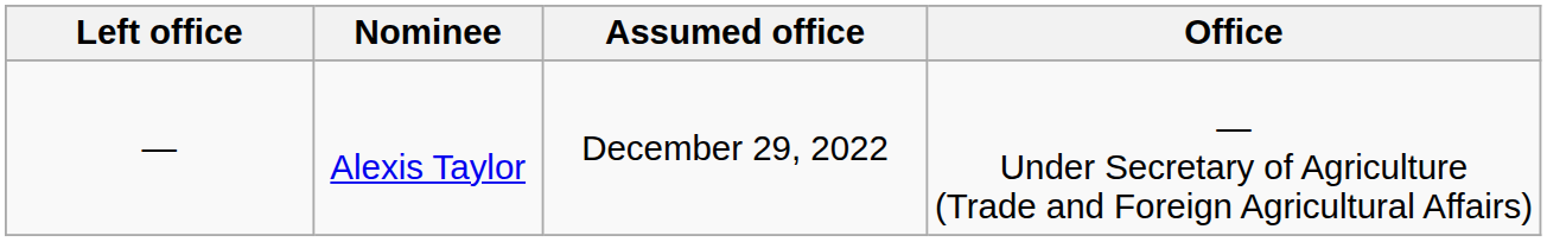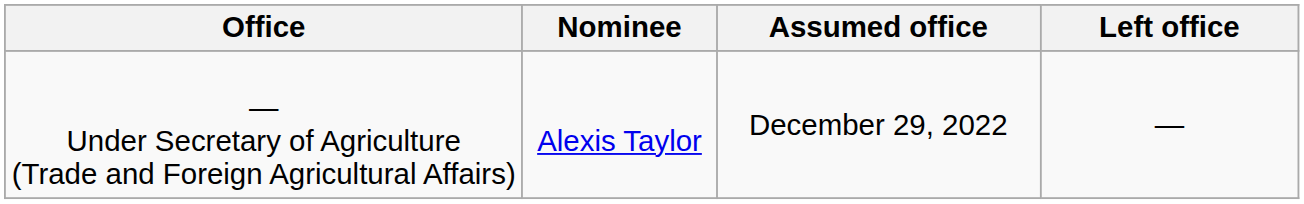columns swapped: Office <-> Left office
